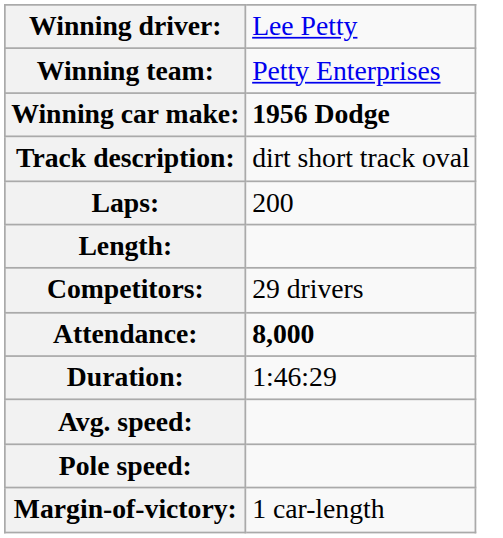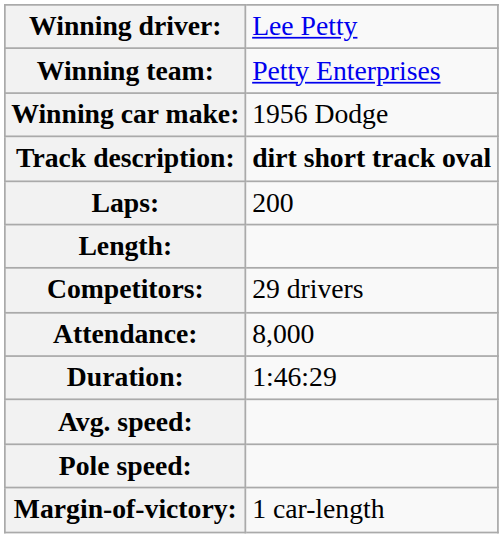Winning car make: | column 2: bold -> normal
Track description: | column 2: normal -> bold
Attendance: | column 2: bold -> normal
